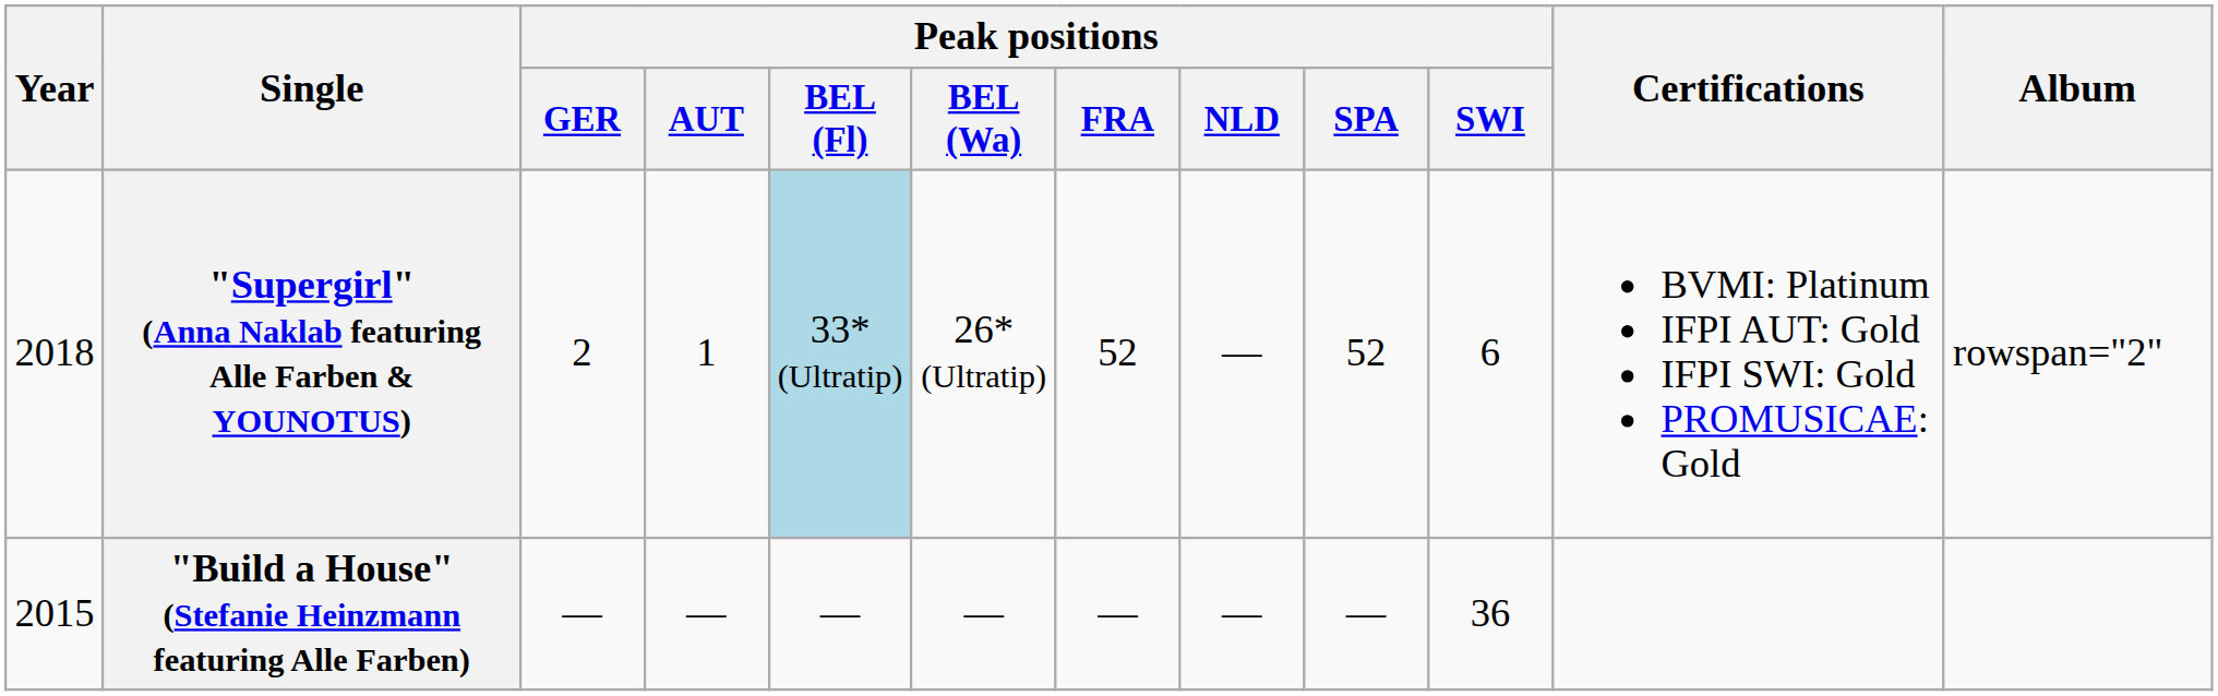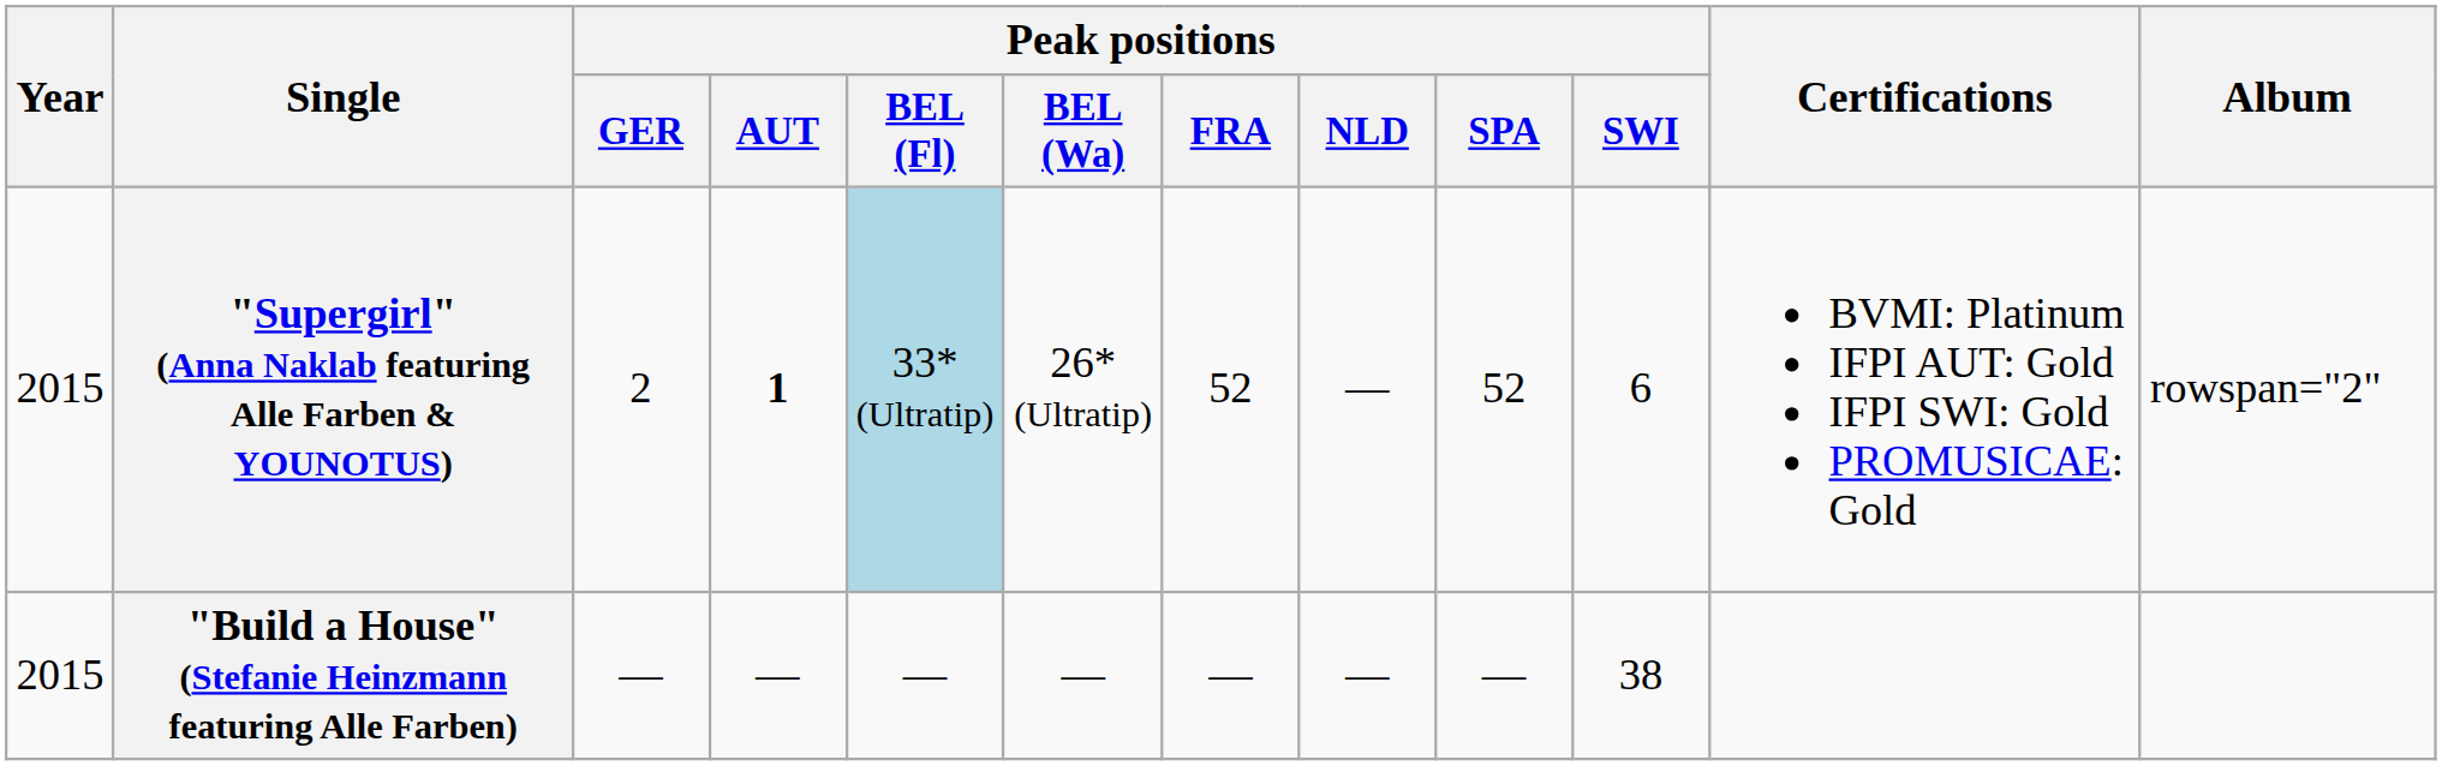"Supergirl" (Anna Naklab featuring Alle Farben & YOUNOTUS) | Year: 2018 -> 2015
"Supergirl" (Anna Naklab featuring Alle Farben & YOUNOTUS) | Peak positions / AUT: normal -> bold
"Build a House" (Stefanie Heinzmann featuring Alle Farben) | Peak positions / SWI: 36 -> 38
